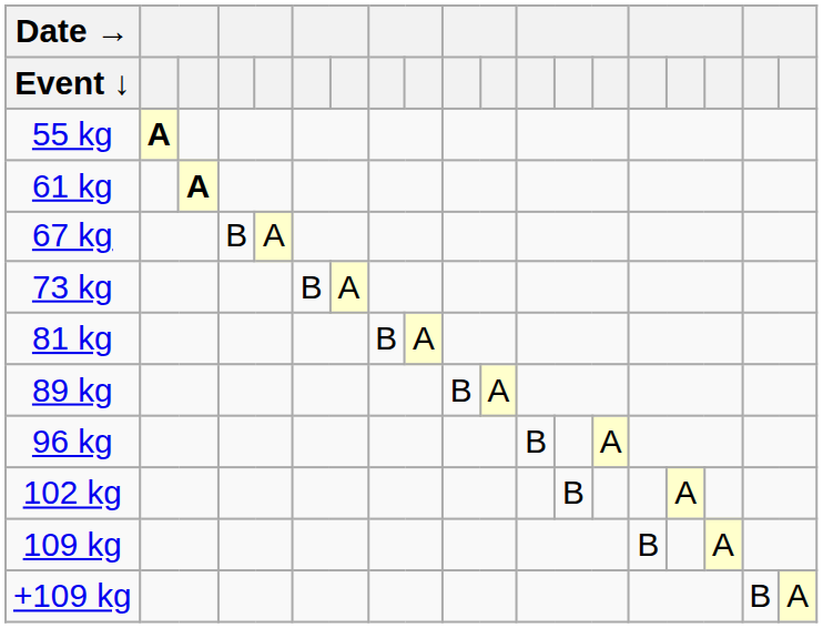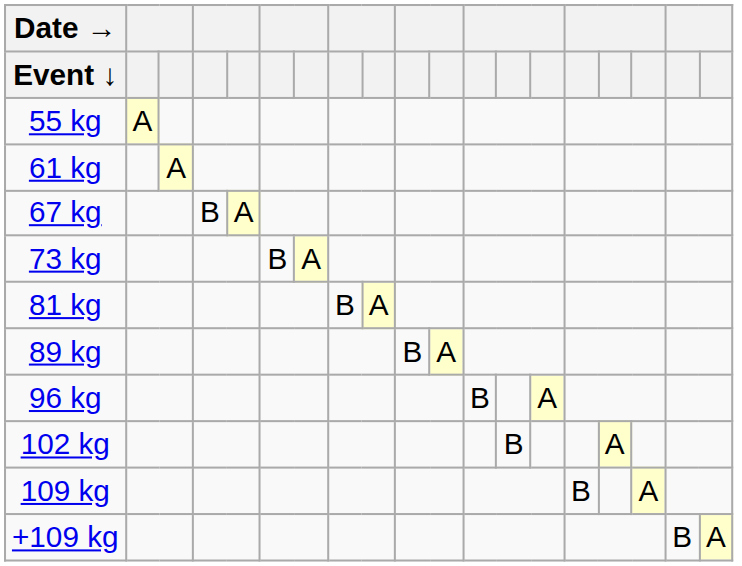55 kg | column 2: bold -> normal
61 kg | column 3: bold -> normal
